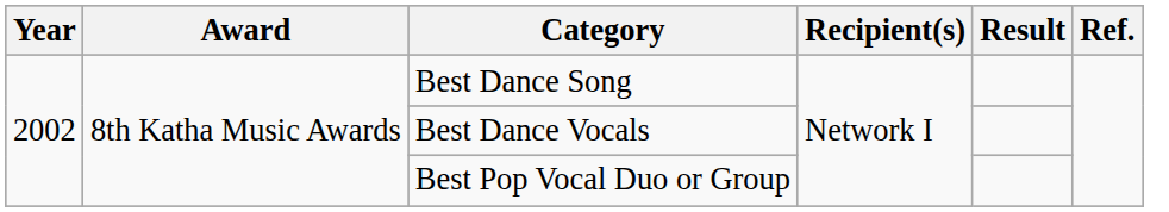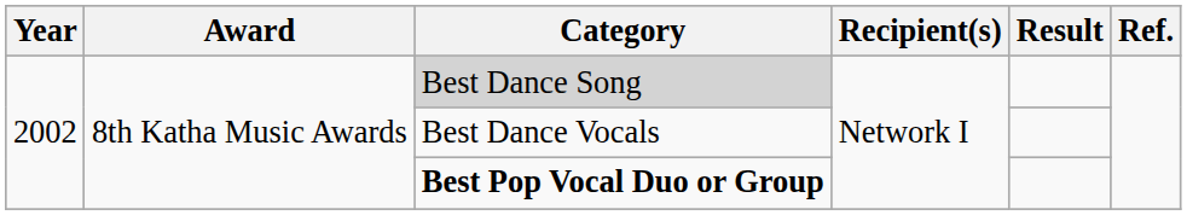Best Dance Song | Category: no background -> lightgrey background
Best Pop Vocal Duo or Group | Category: normal -> bold
